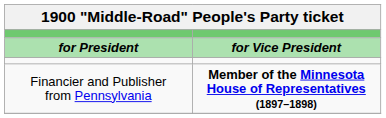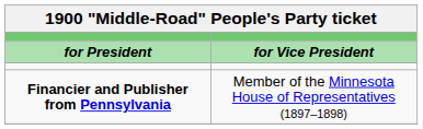Financier and Publisher from Pennsylvania | column 1: normal -> bold
Financier and Publisher from Pennsylvania | column 2: bold -> normal
